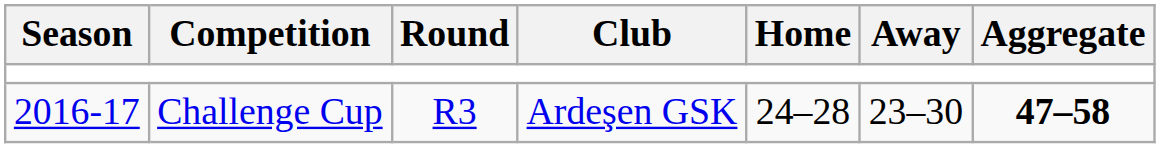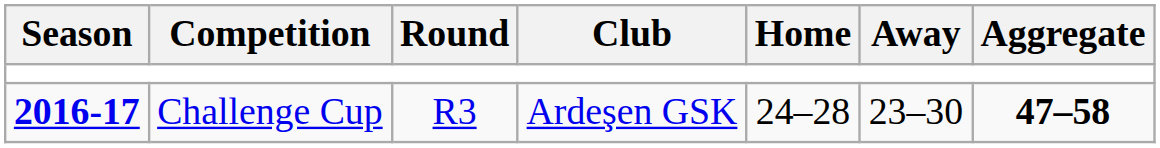Challenge Cup | Season: normal -> bold
